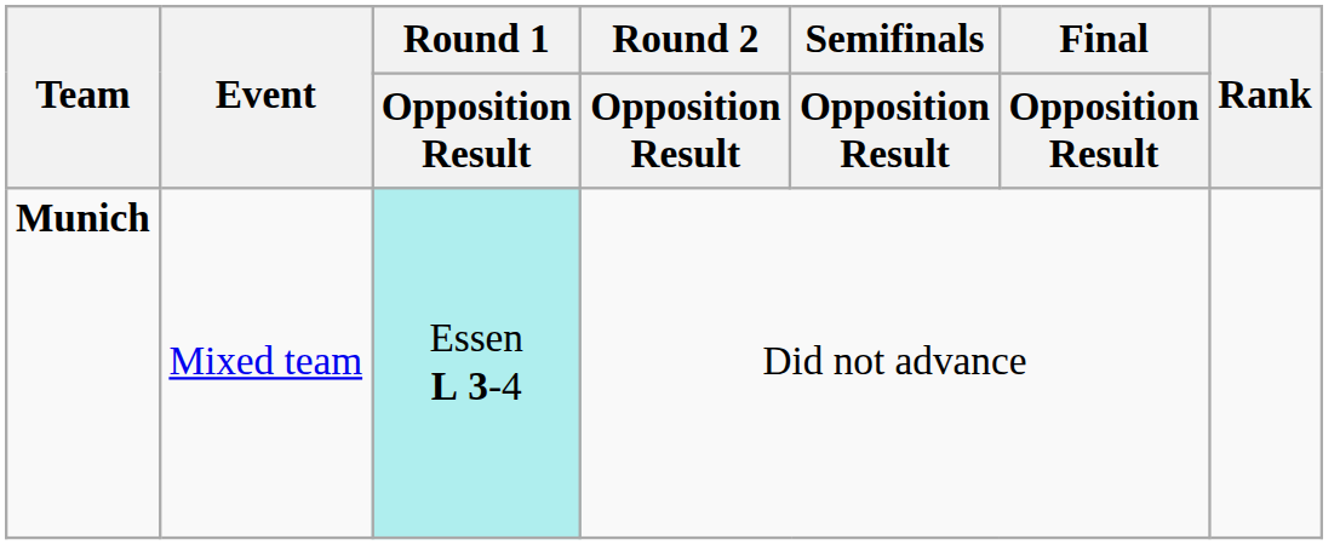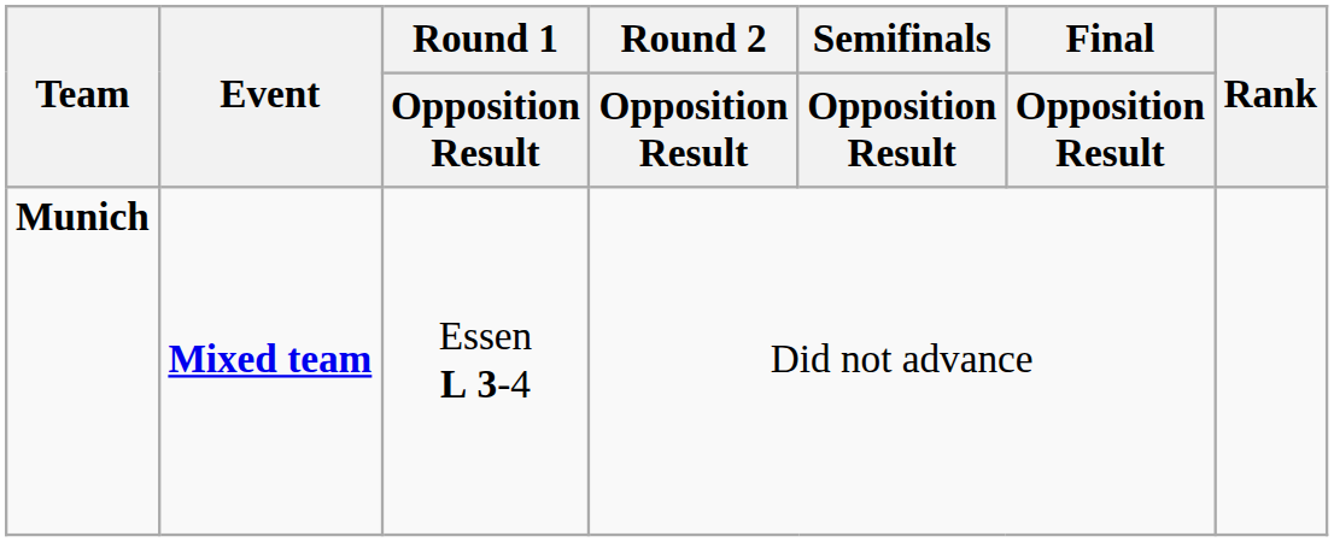Munich | Event: normal -> bold
Munich | Round 1 / Opposition Result: paleturquoise background -> no background
